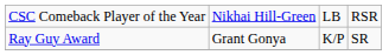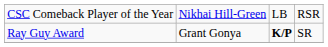Ray Guy Award | column 3: normal -> bold
